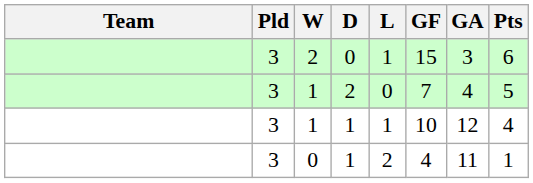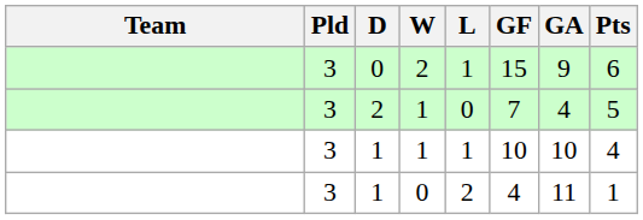columns swapped: W <-> D
row 2 | GA: 3 -> 9
row 4 | GA: 12 -> 10
